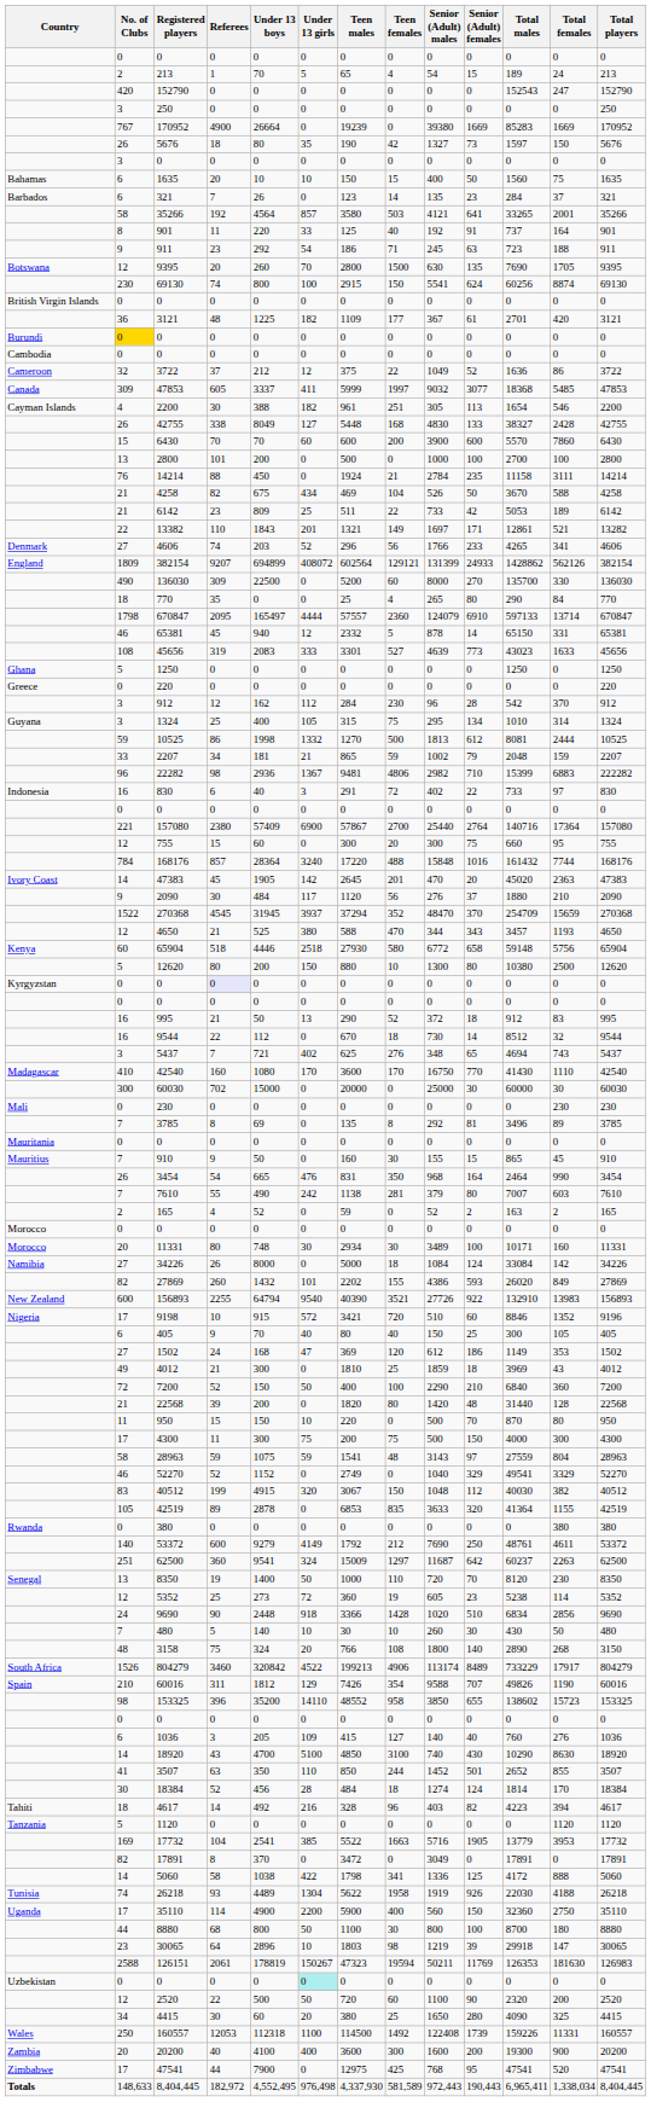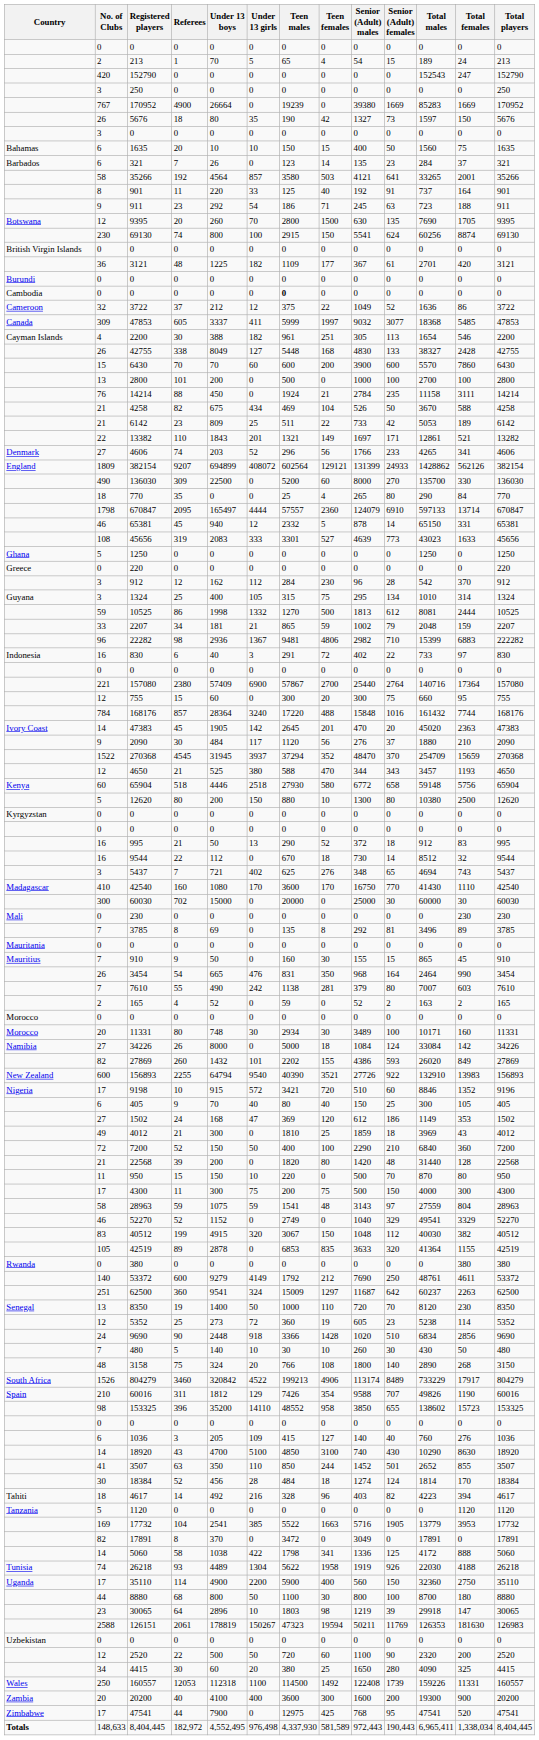Burundi / 0 | No. of Clubs: gold background -> no background
Cambodia / 0 | Teen males: normal -> bold
Kyrgyzstan / 0 | Referees: lavender background -> no background
Uzbekistan / 0 | Under 13 girls: paleturquoise background -> no background
